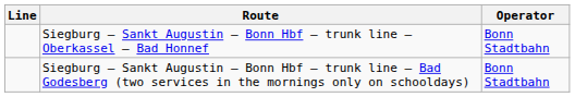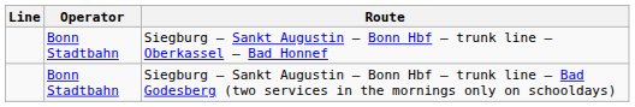columns swapped: Operator <-> Route
